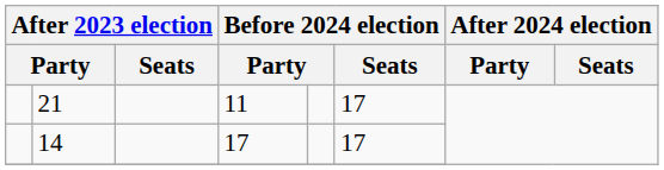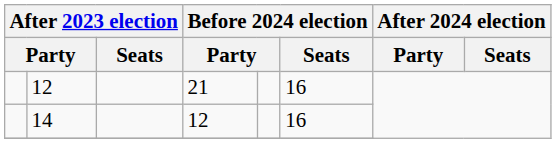row 3 | column 2: 21 -> 12
row 3 | column 4: 11 -> 21
row 3 | Before 2024 election / Seats: 17 -> 16
row 4 | column 4: 17 -> 12
row 4 | Before 2024 election / Seats: 17 -> 16
